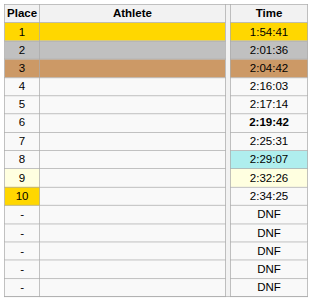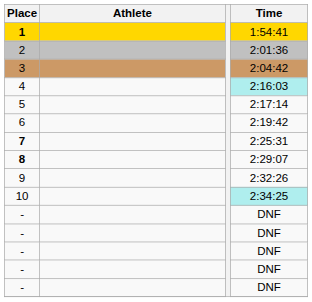1 | Place: normal -> bold
4 | Time: no background -> paleturquoise background
6 | Time: bold -> normal
7 | Place: normal -> bold
8 | Place: normal -> bold
8 | Time: paleturquoise background -> no background
9 | Place: lightyellow background -> no background
9 | Time: lightyellow background -> no background
10 | Place: gold background -> no background
10 | Time: no background -> paleturquoise background
